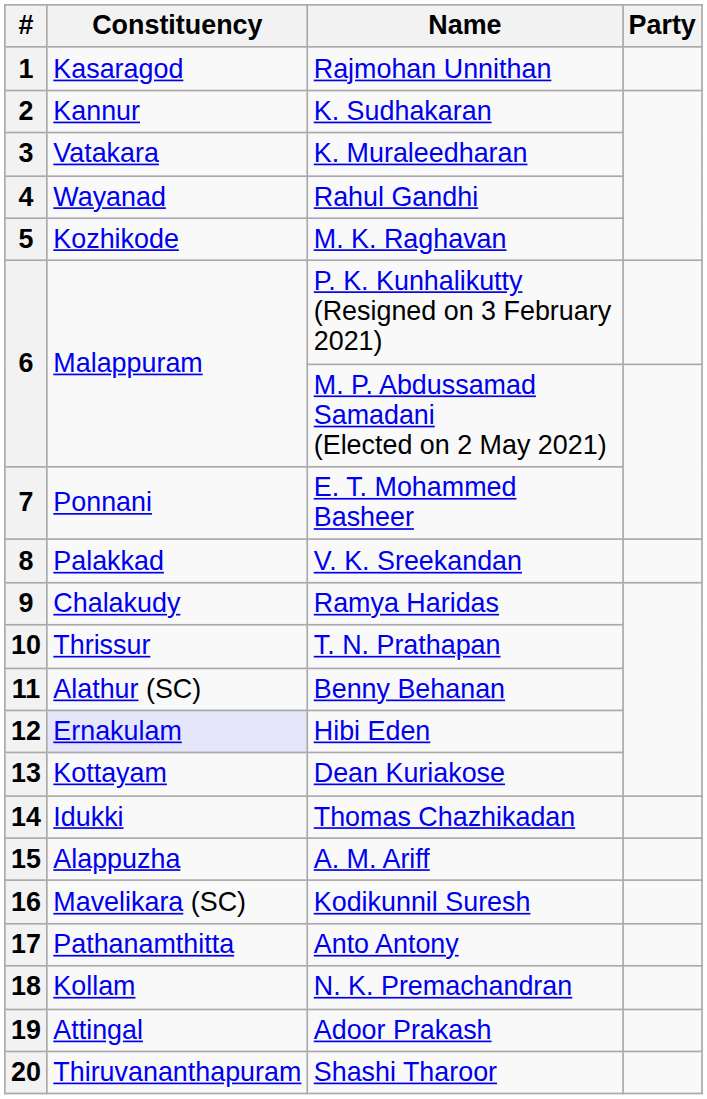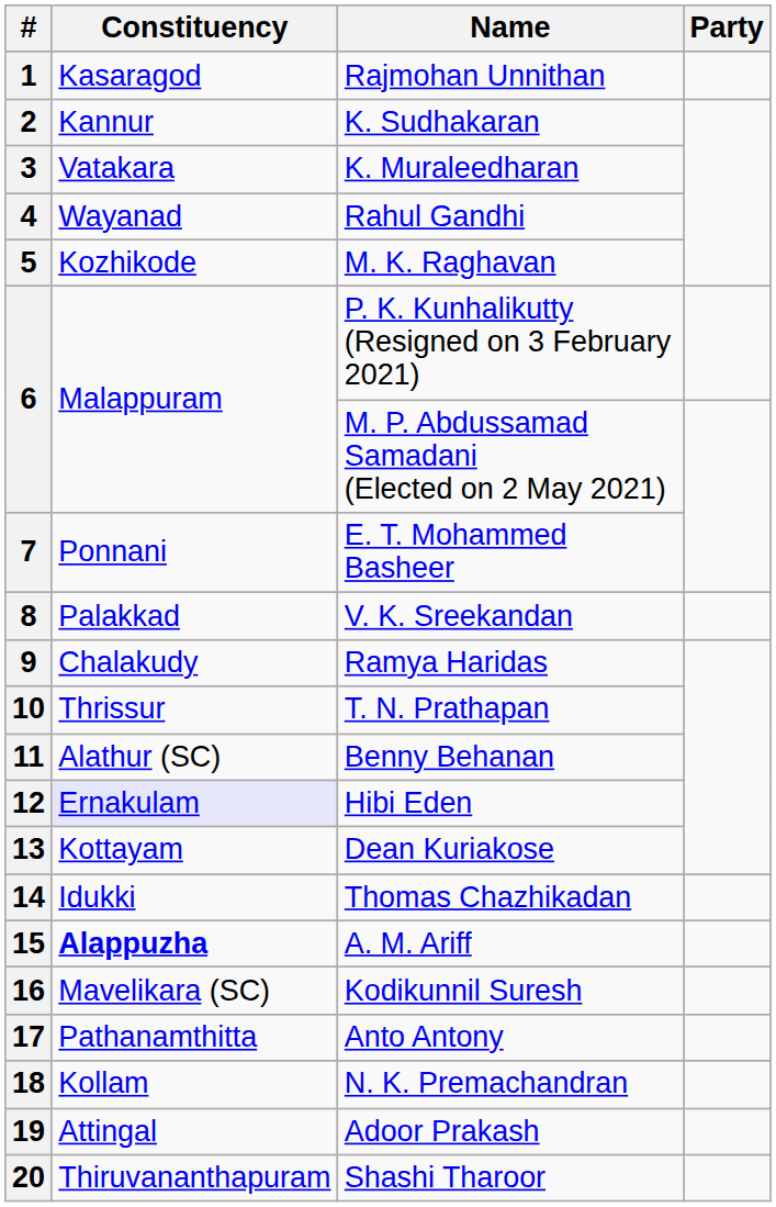15 | Constituency: normal -> bold
